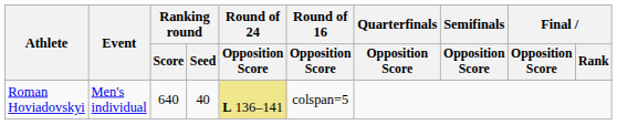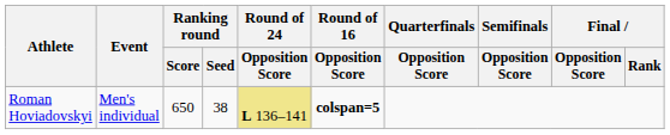Roman Hoviadovskyi | Ranking round / Score: 640 -> 650
Roman Hoviadovskyi | Ranking round / Seed: 40 -> 38
Roman Hoviadovskyi | Round of 16 / Opposition Score: normal -> bold
